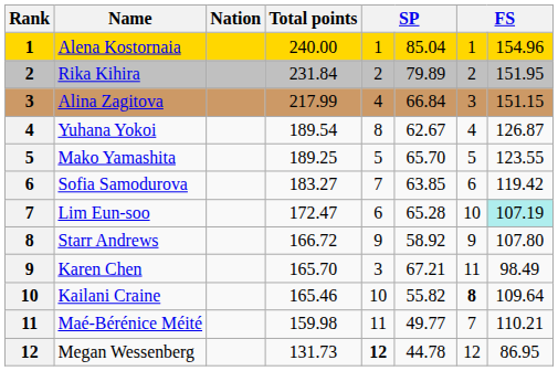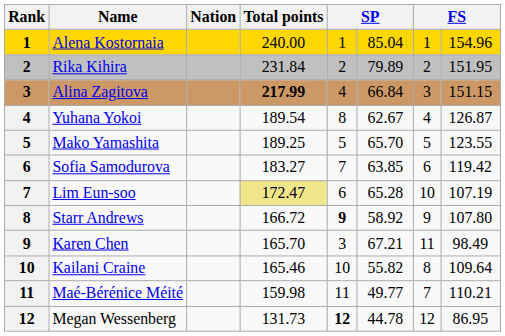Alina Zagitova | Total points: normal -> bold
Lim Eun-soo | Total points: no background -> khaki background
Lim Eun-soo | column 8: paleturquoise background -> no background
Starr Andrews | column 5: normal -> bold
Kailani Craine | column 7: bold -> normal
